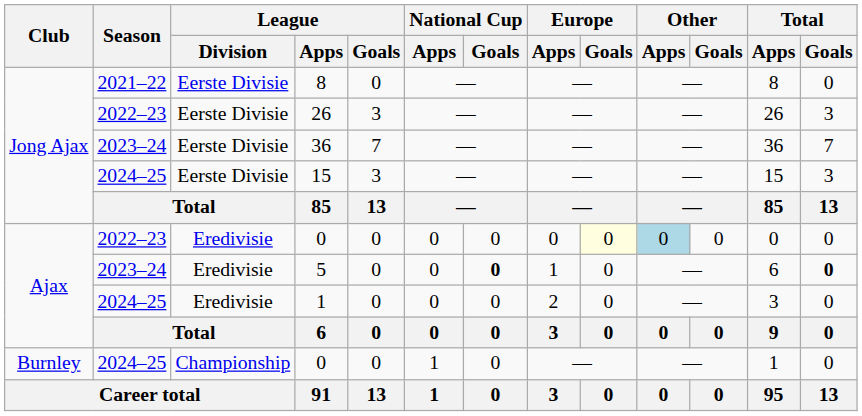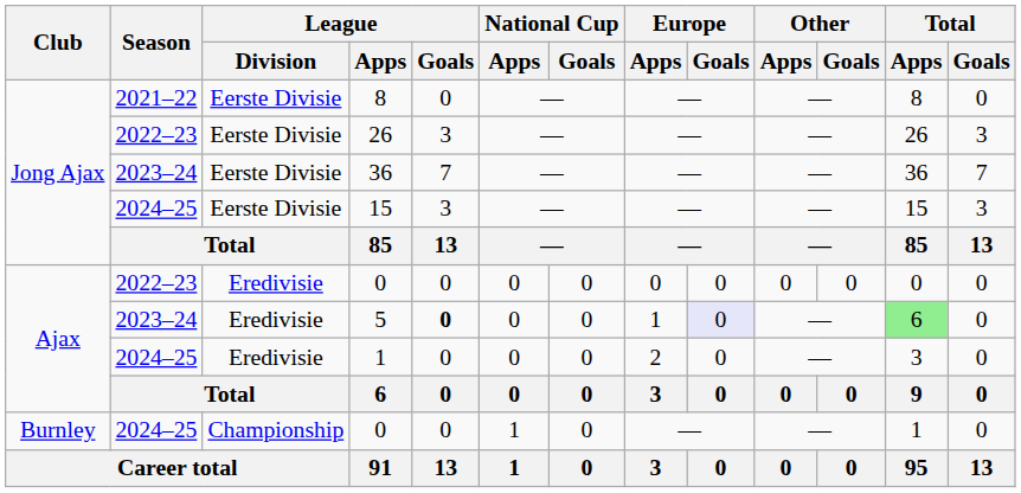2022–23 / 0 | Europe / Goals: lightyellow background -> no background
2022–23 / 0 | Other / Apps: lightblue background -> no background
5 | League / Goals: normal -> bold
5 | National Cup / Goals: bold -> normal
5 | Europe / Goals: no background -> lavender background
5 | Total / Apps: no background -> lightgreen background
5 | Total / Goals: bold -> normal
